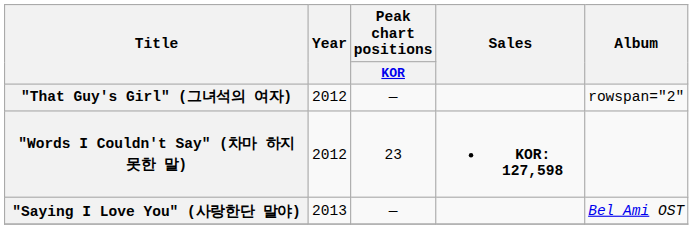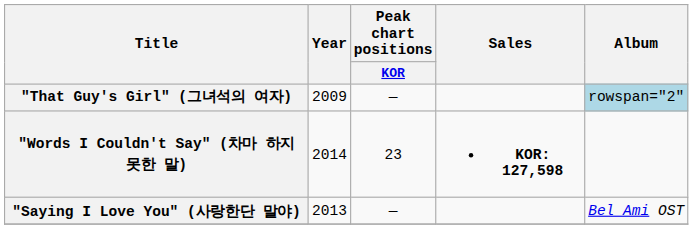"That Guy's Girl" (그녀석의 여자) | Year: 2012 -> 2009
"That Guy's Girl" (그녀석의 여자) | Album: no background -> lightblue background
"Words I Couldn't Say" (차마 하지 못한 말) | Year: 2012 -> 2014
